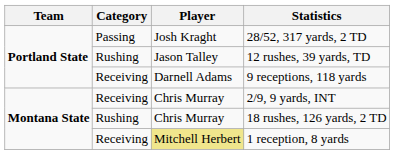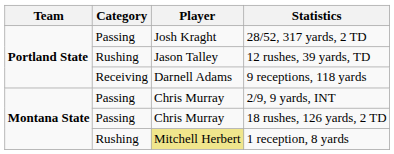2/9, 9 yards, INT | Category: Receiving -> Passing
18 rushes, 126 yards, 2 TD | Category: Rushing -> Passing
1 reception, 8 yards | Category: Receiving -> Rushing
